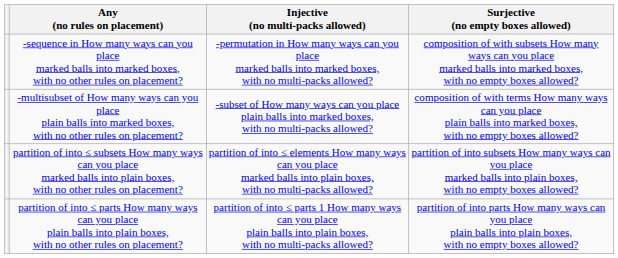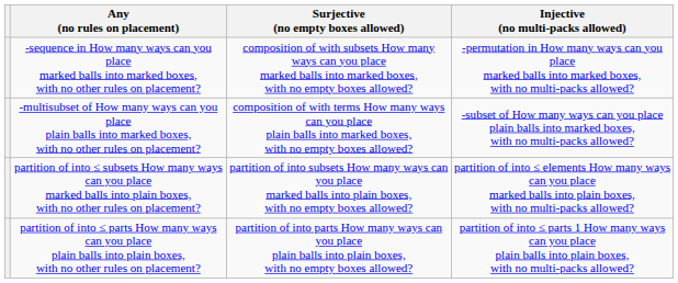columns swapped: Injective (no multi-packs allowed) <-> Surjective (no empty boxes allowed)
